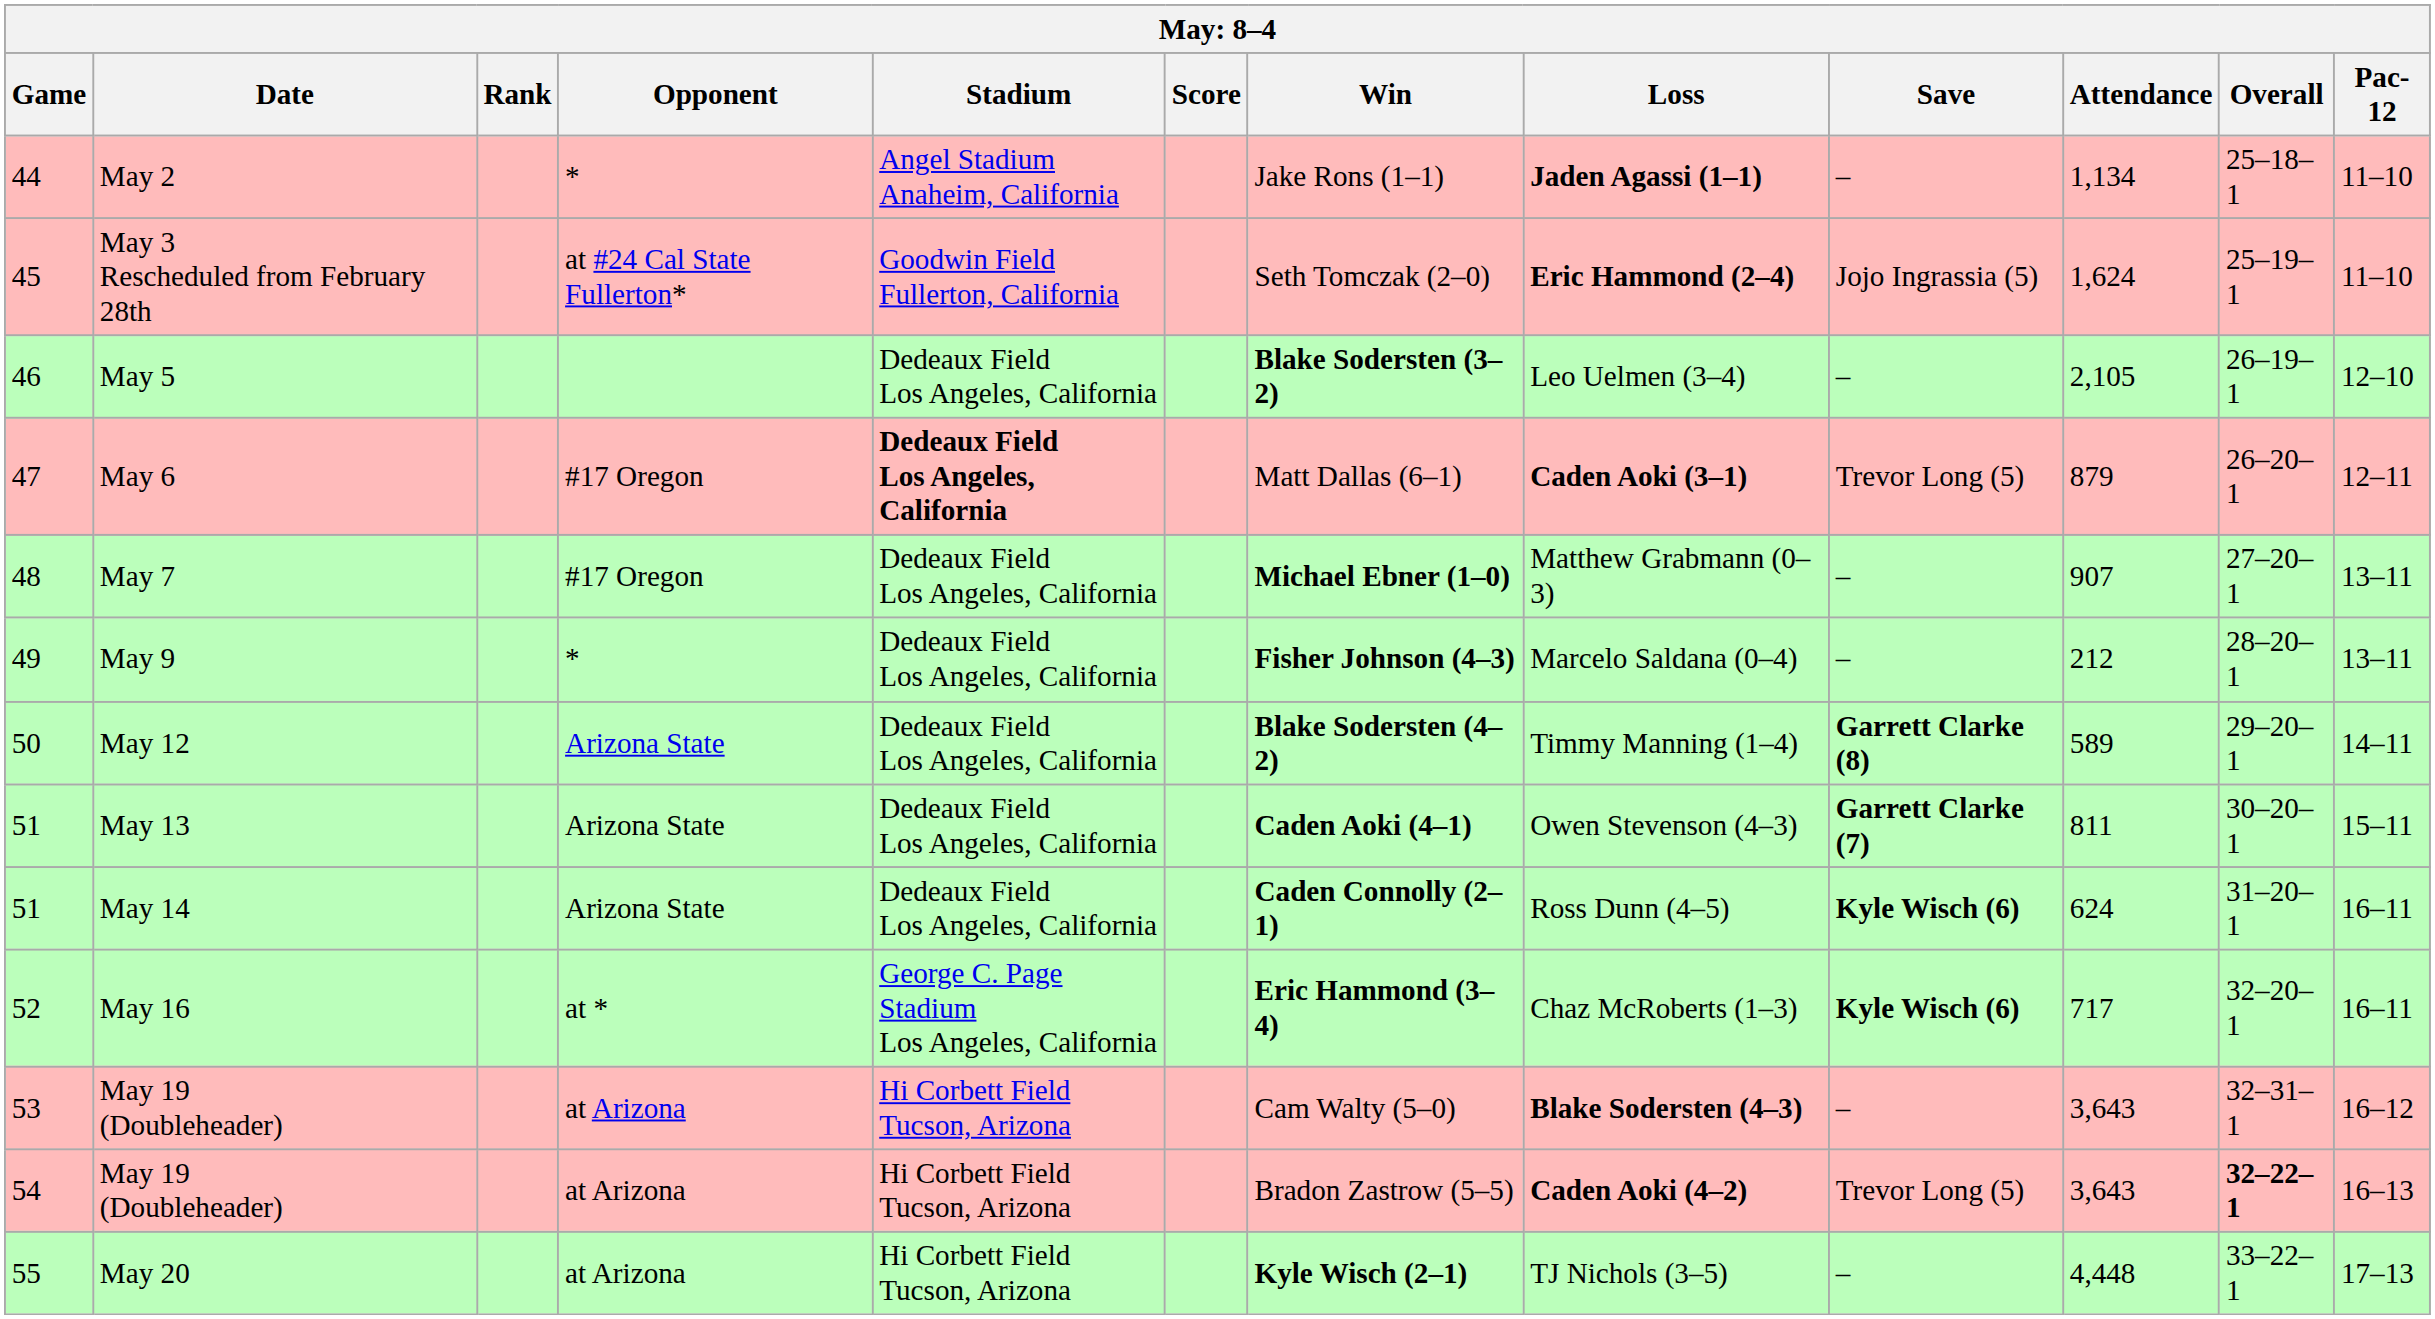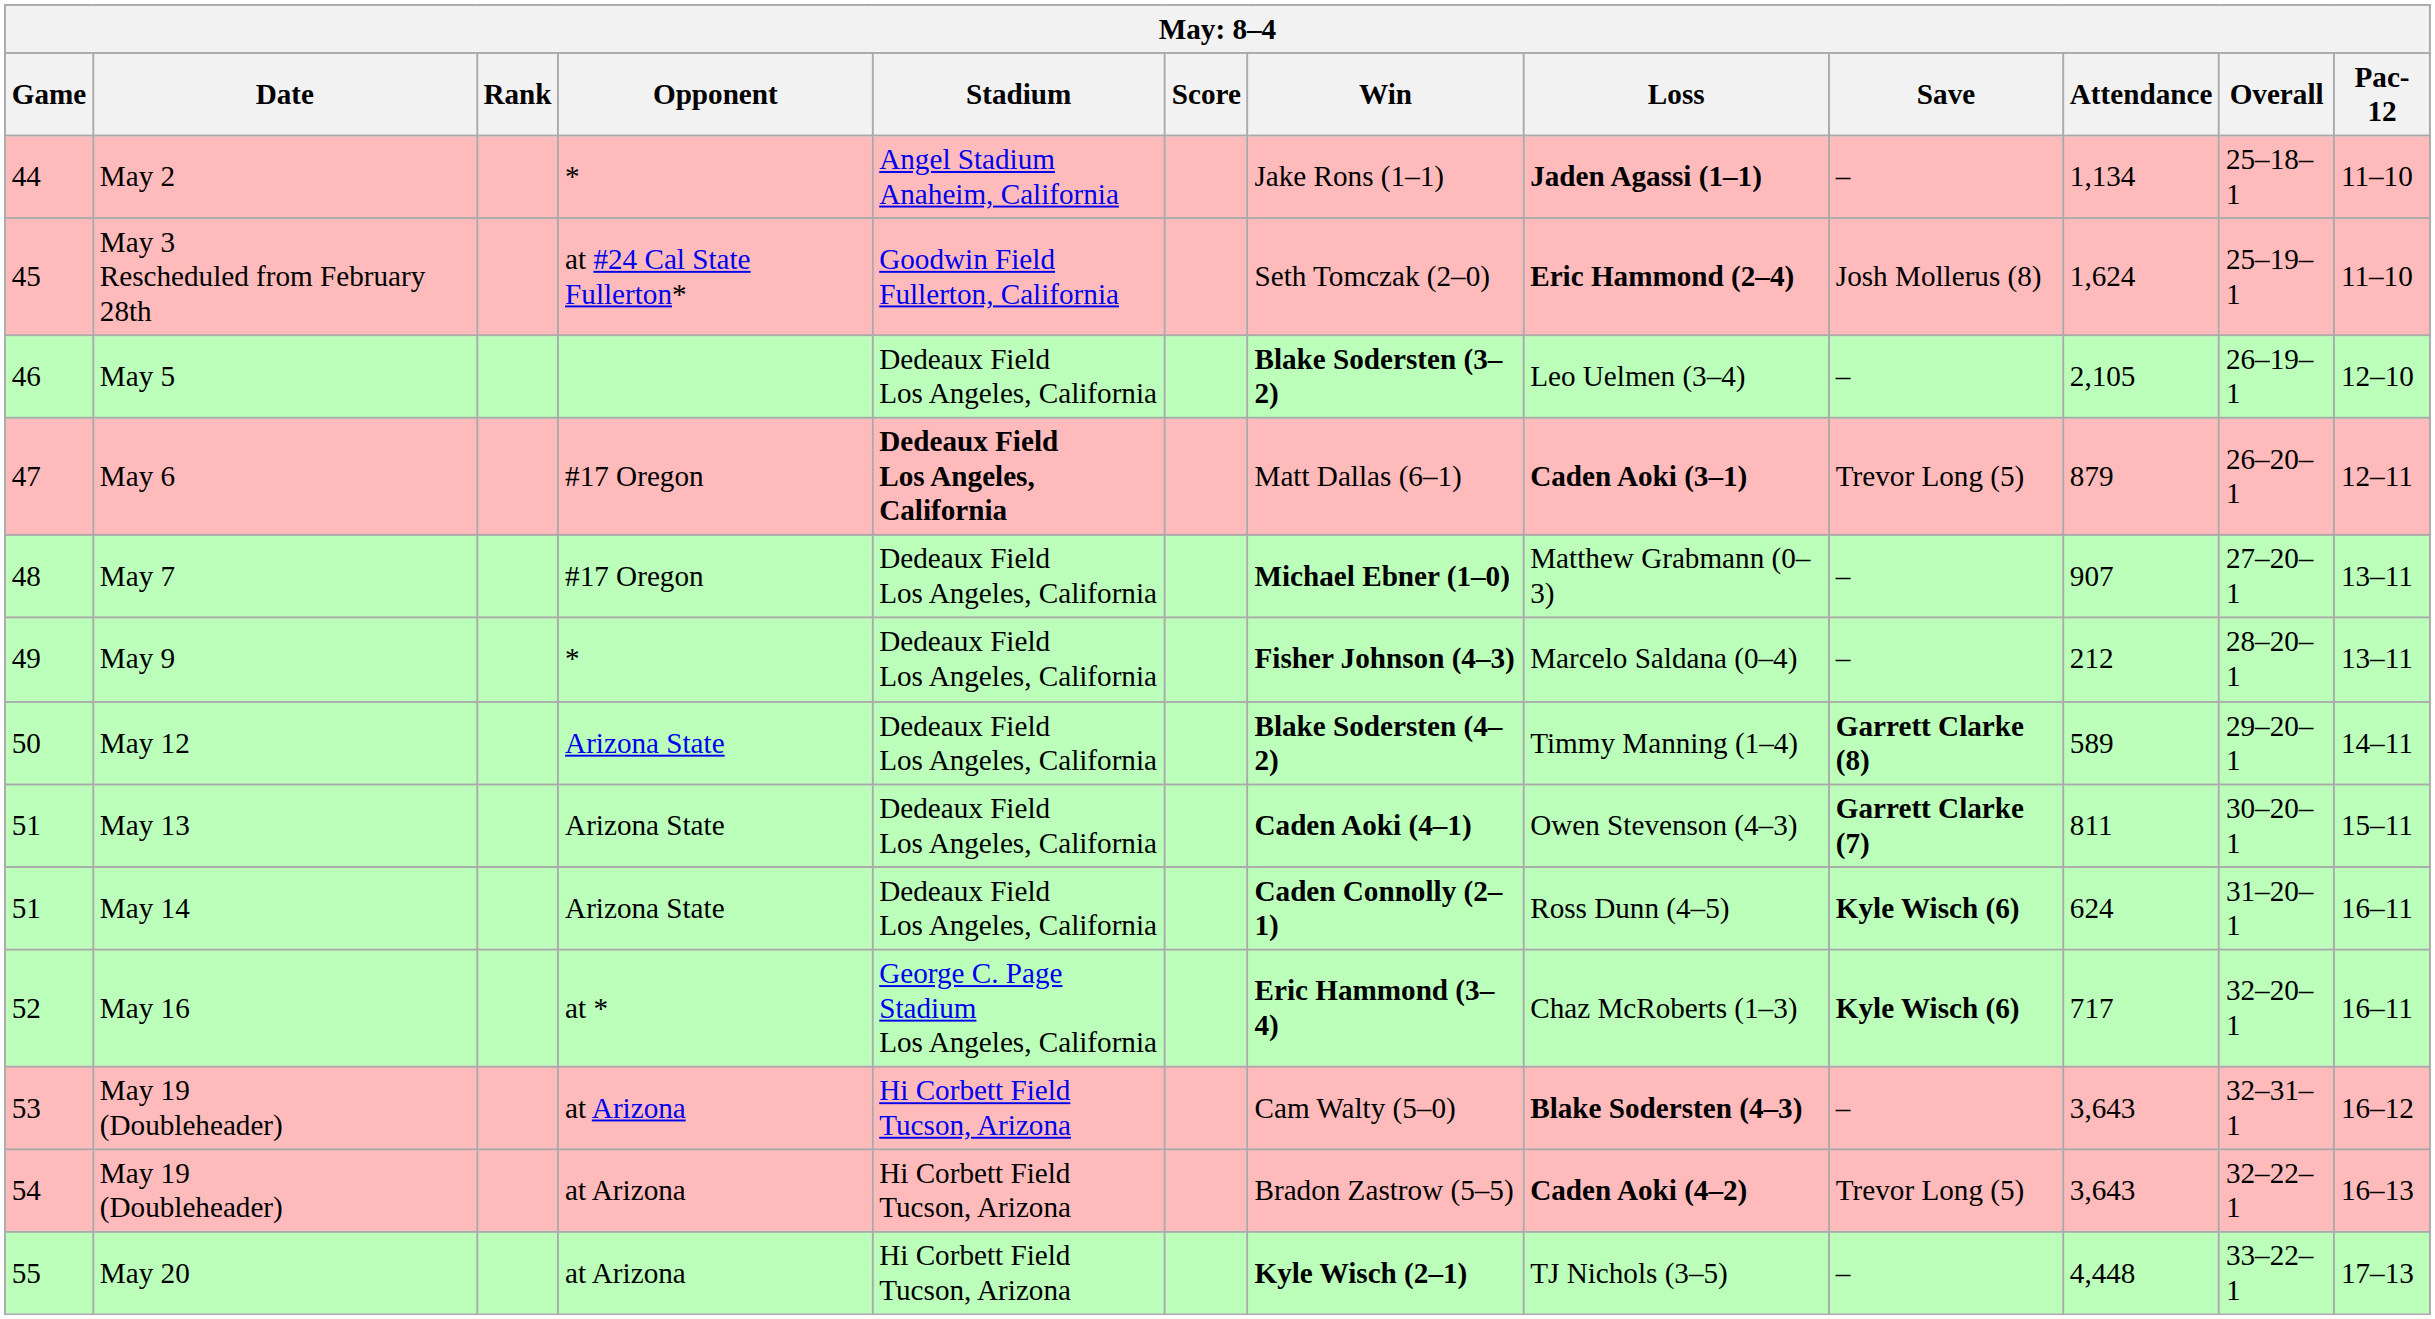May 3 Rescheduled from February 28th | Save: Jojo Ingrassia (5) -> Josh Mollerus (8)
54 / May 19 (Doubleheader) | Overall: bold -> normal
